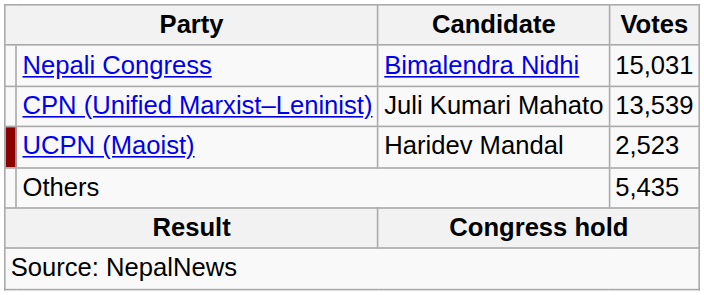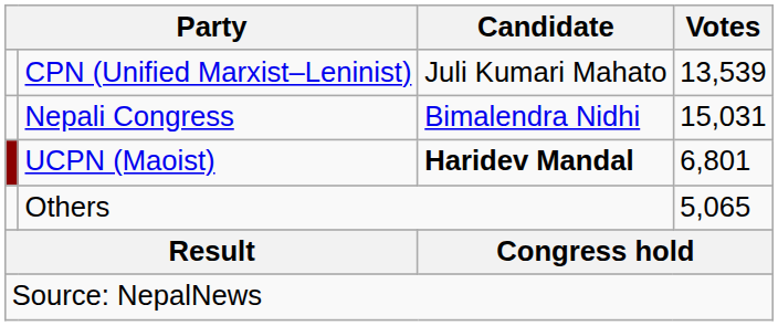rows swapped: Nepali Congress <-> CPN (Unified Marxist–Leninist)
UCPN (Maoist) | Candidate: normal -> bold
UCPN (Maoist) | Votes: 2,523 -> 6,801
Others | Votes: 5,435 -> 5,065
